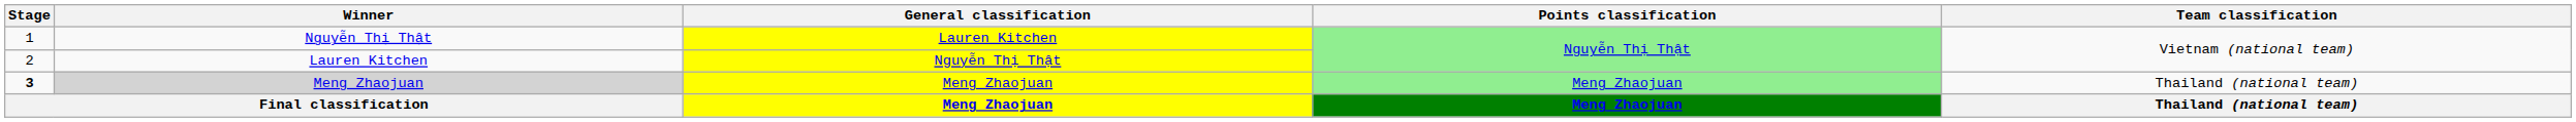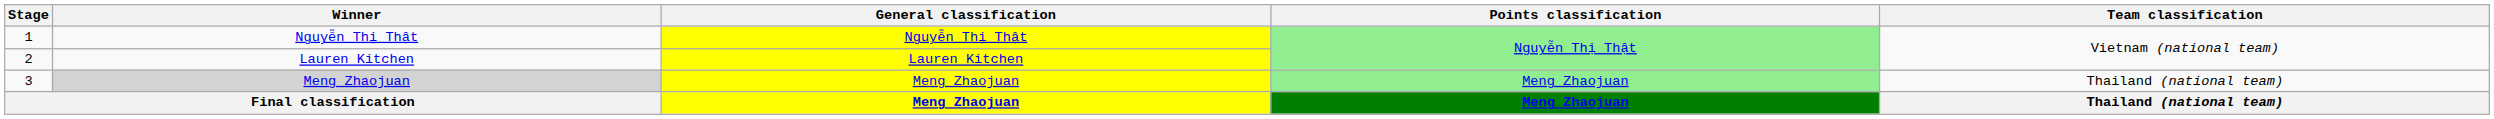row 2 | General classification: Lauren Kitchen -> Nguyễn Thị Thật
row 3 | General classification: Nguyễn Thị Thật -> Lauren Kitchen
row 4 | Stage: bold -> normal
